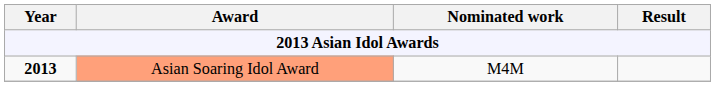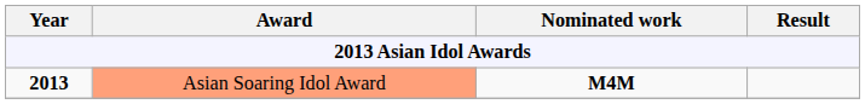2013 | Nominated work: normal -> bold
